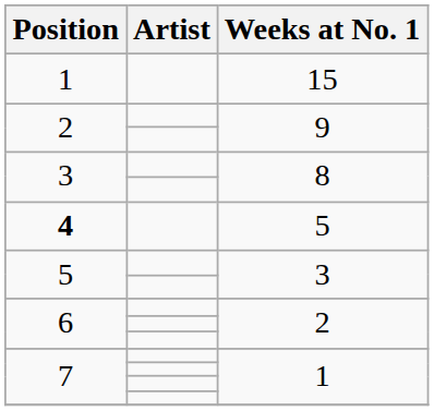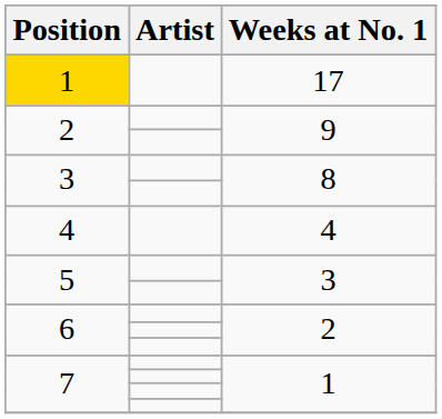row 2 | Position: no background -> gold background
row 2 | Weeks at No. 1: 15 -> 17
row 7 | Position: bold -> normal
row 7 | Weeks at No. 1: 5 -> 4
